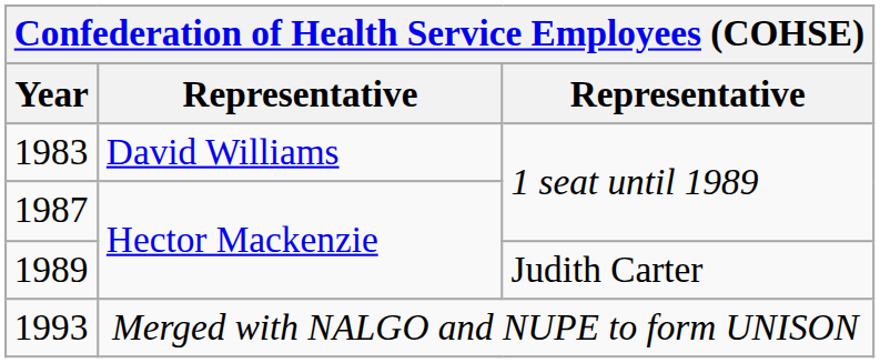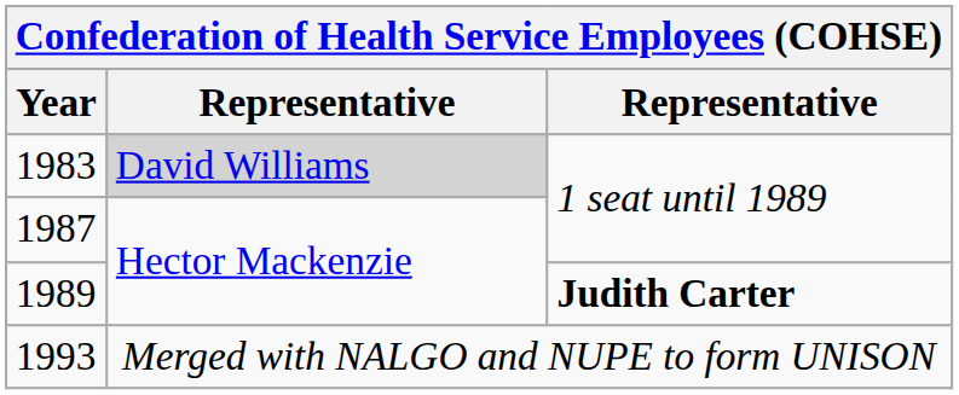1983 | column 2: no background -> lightgrey background
1989 | column 3: normal -> bold
